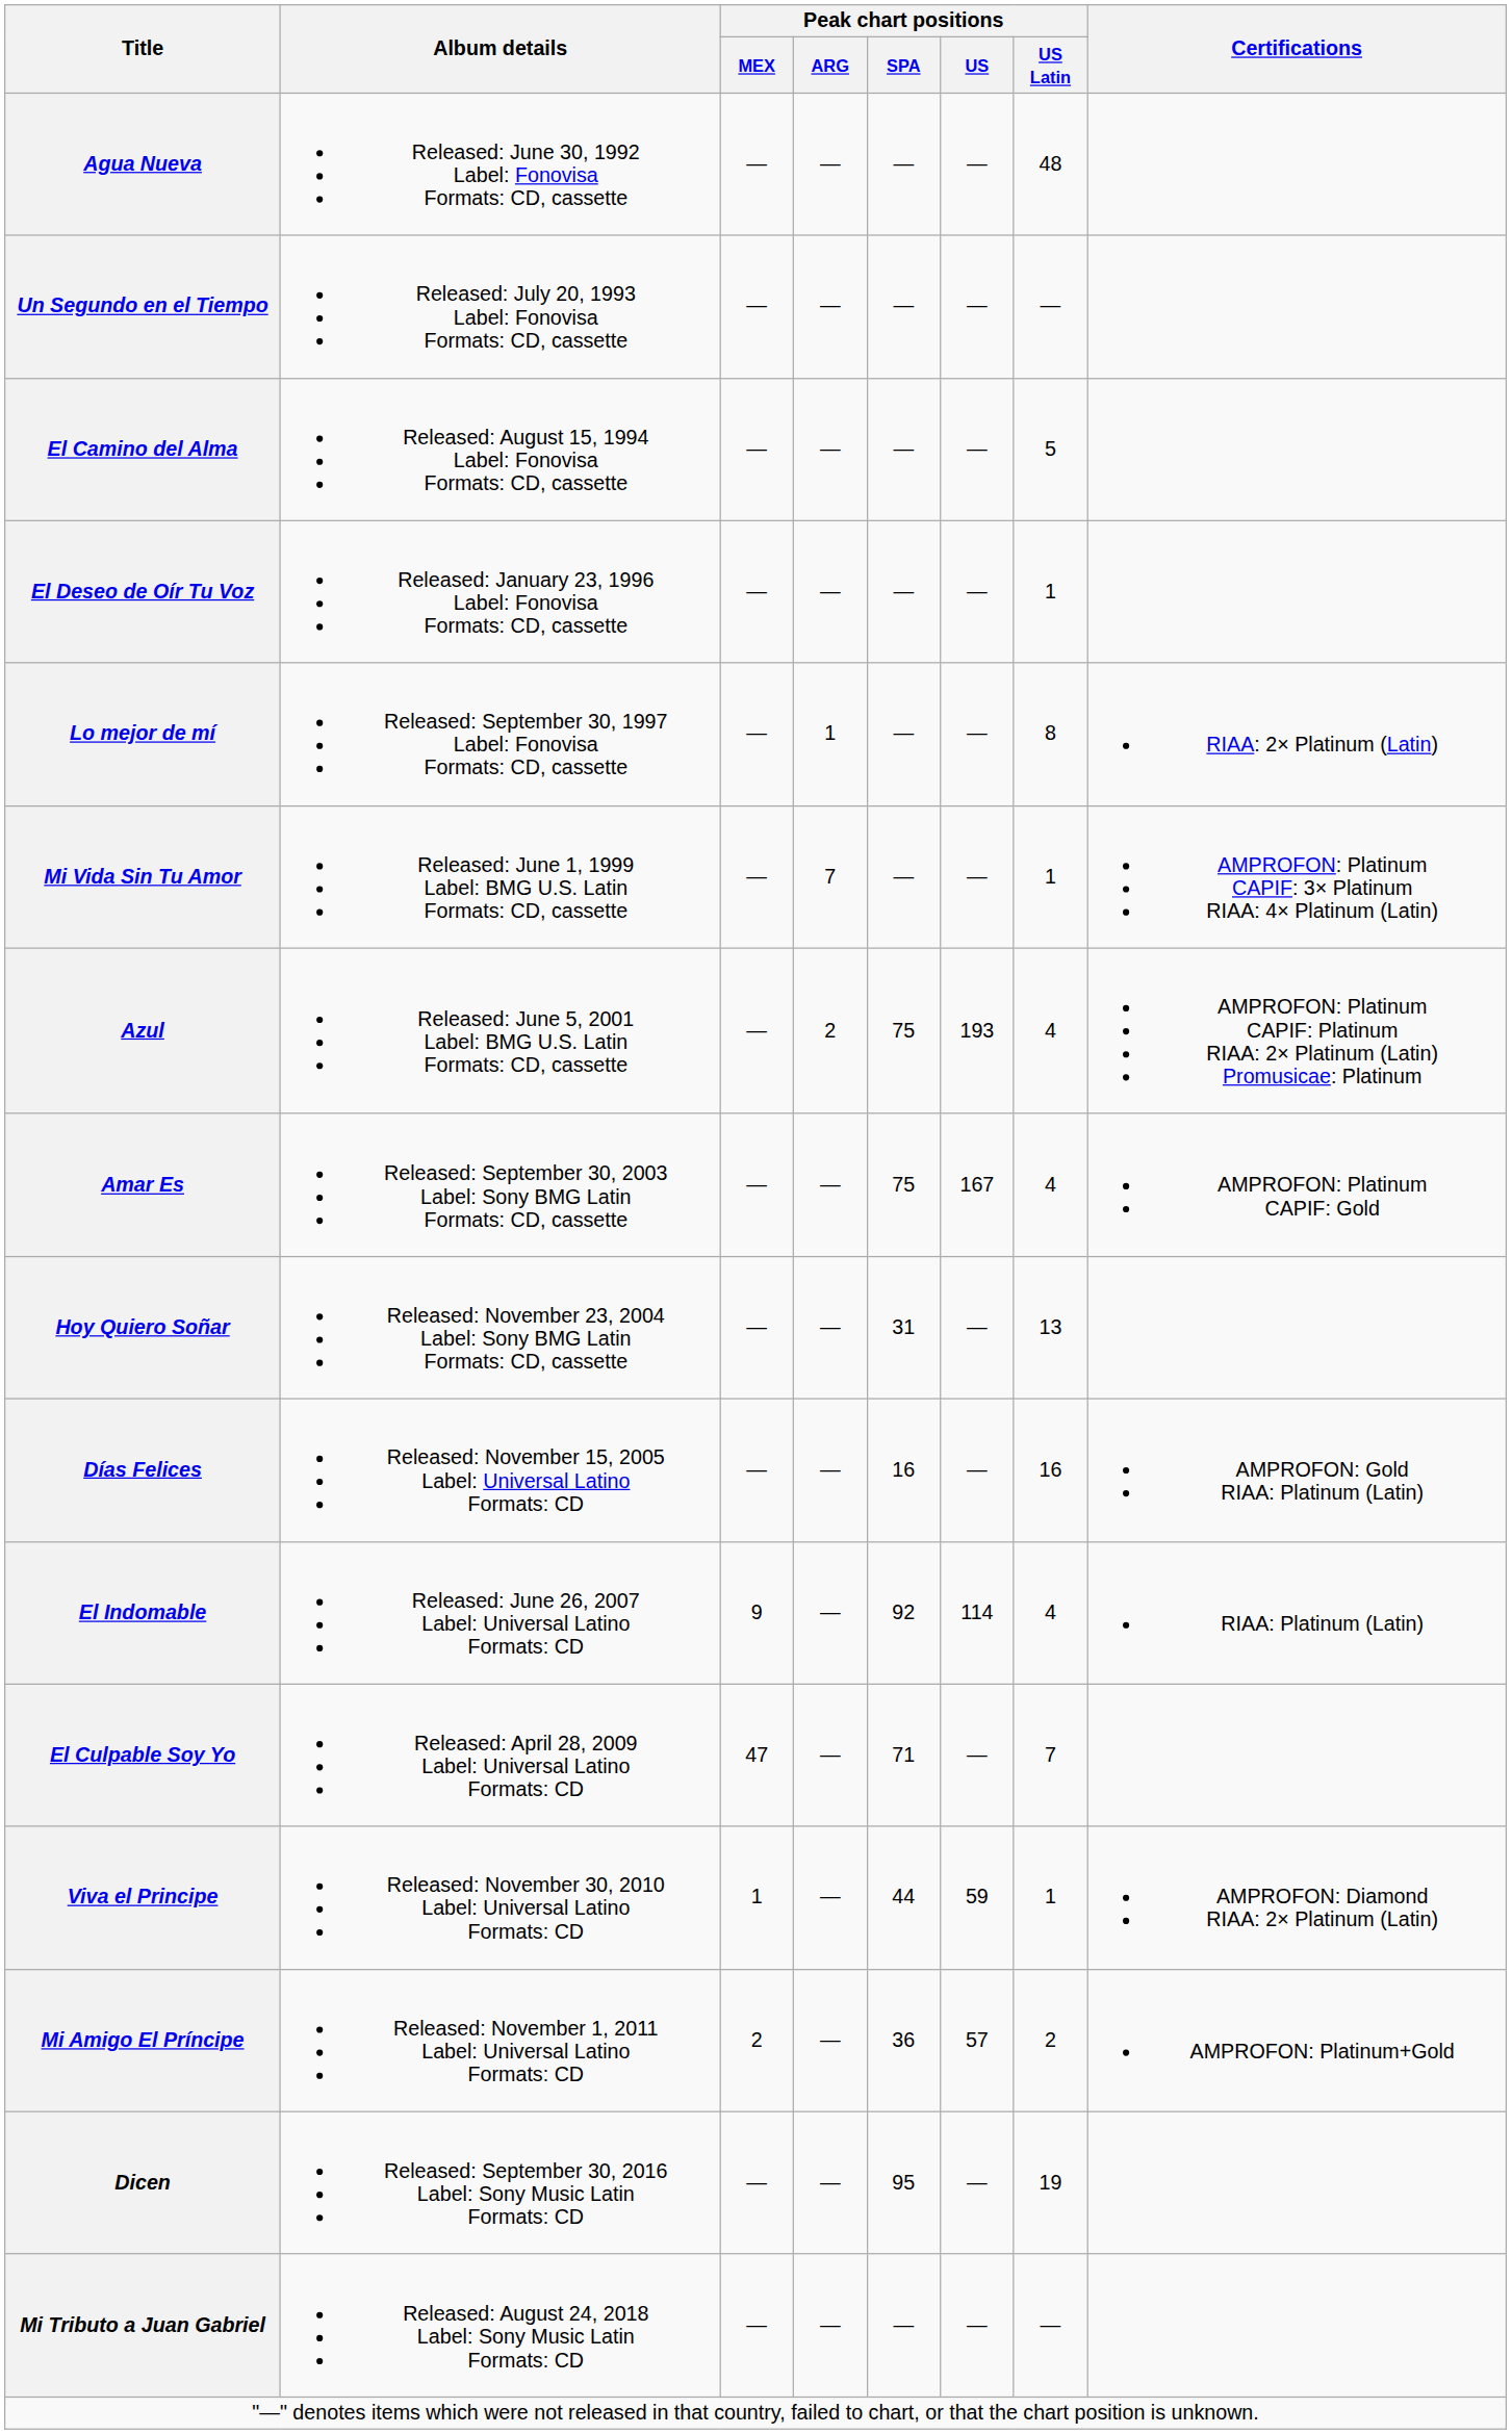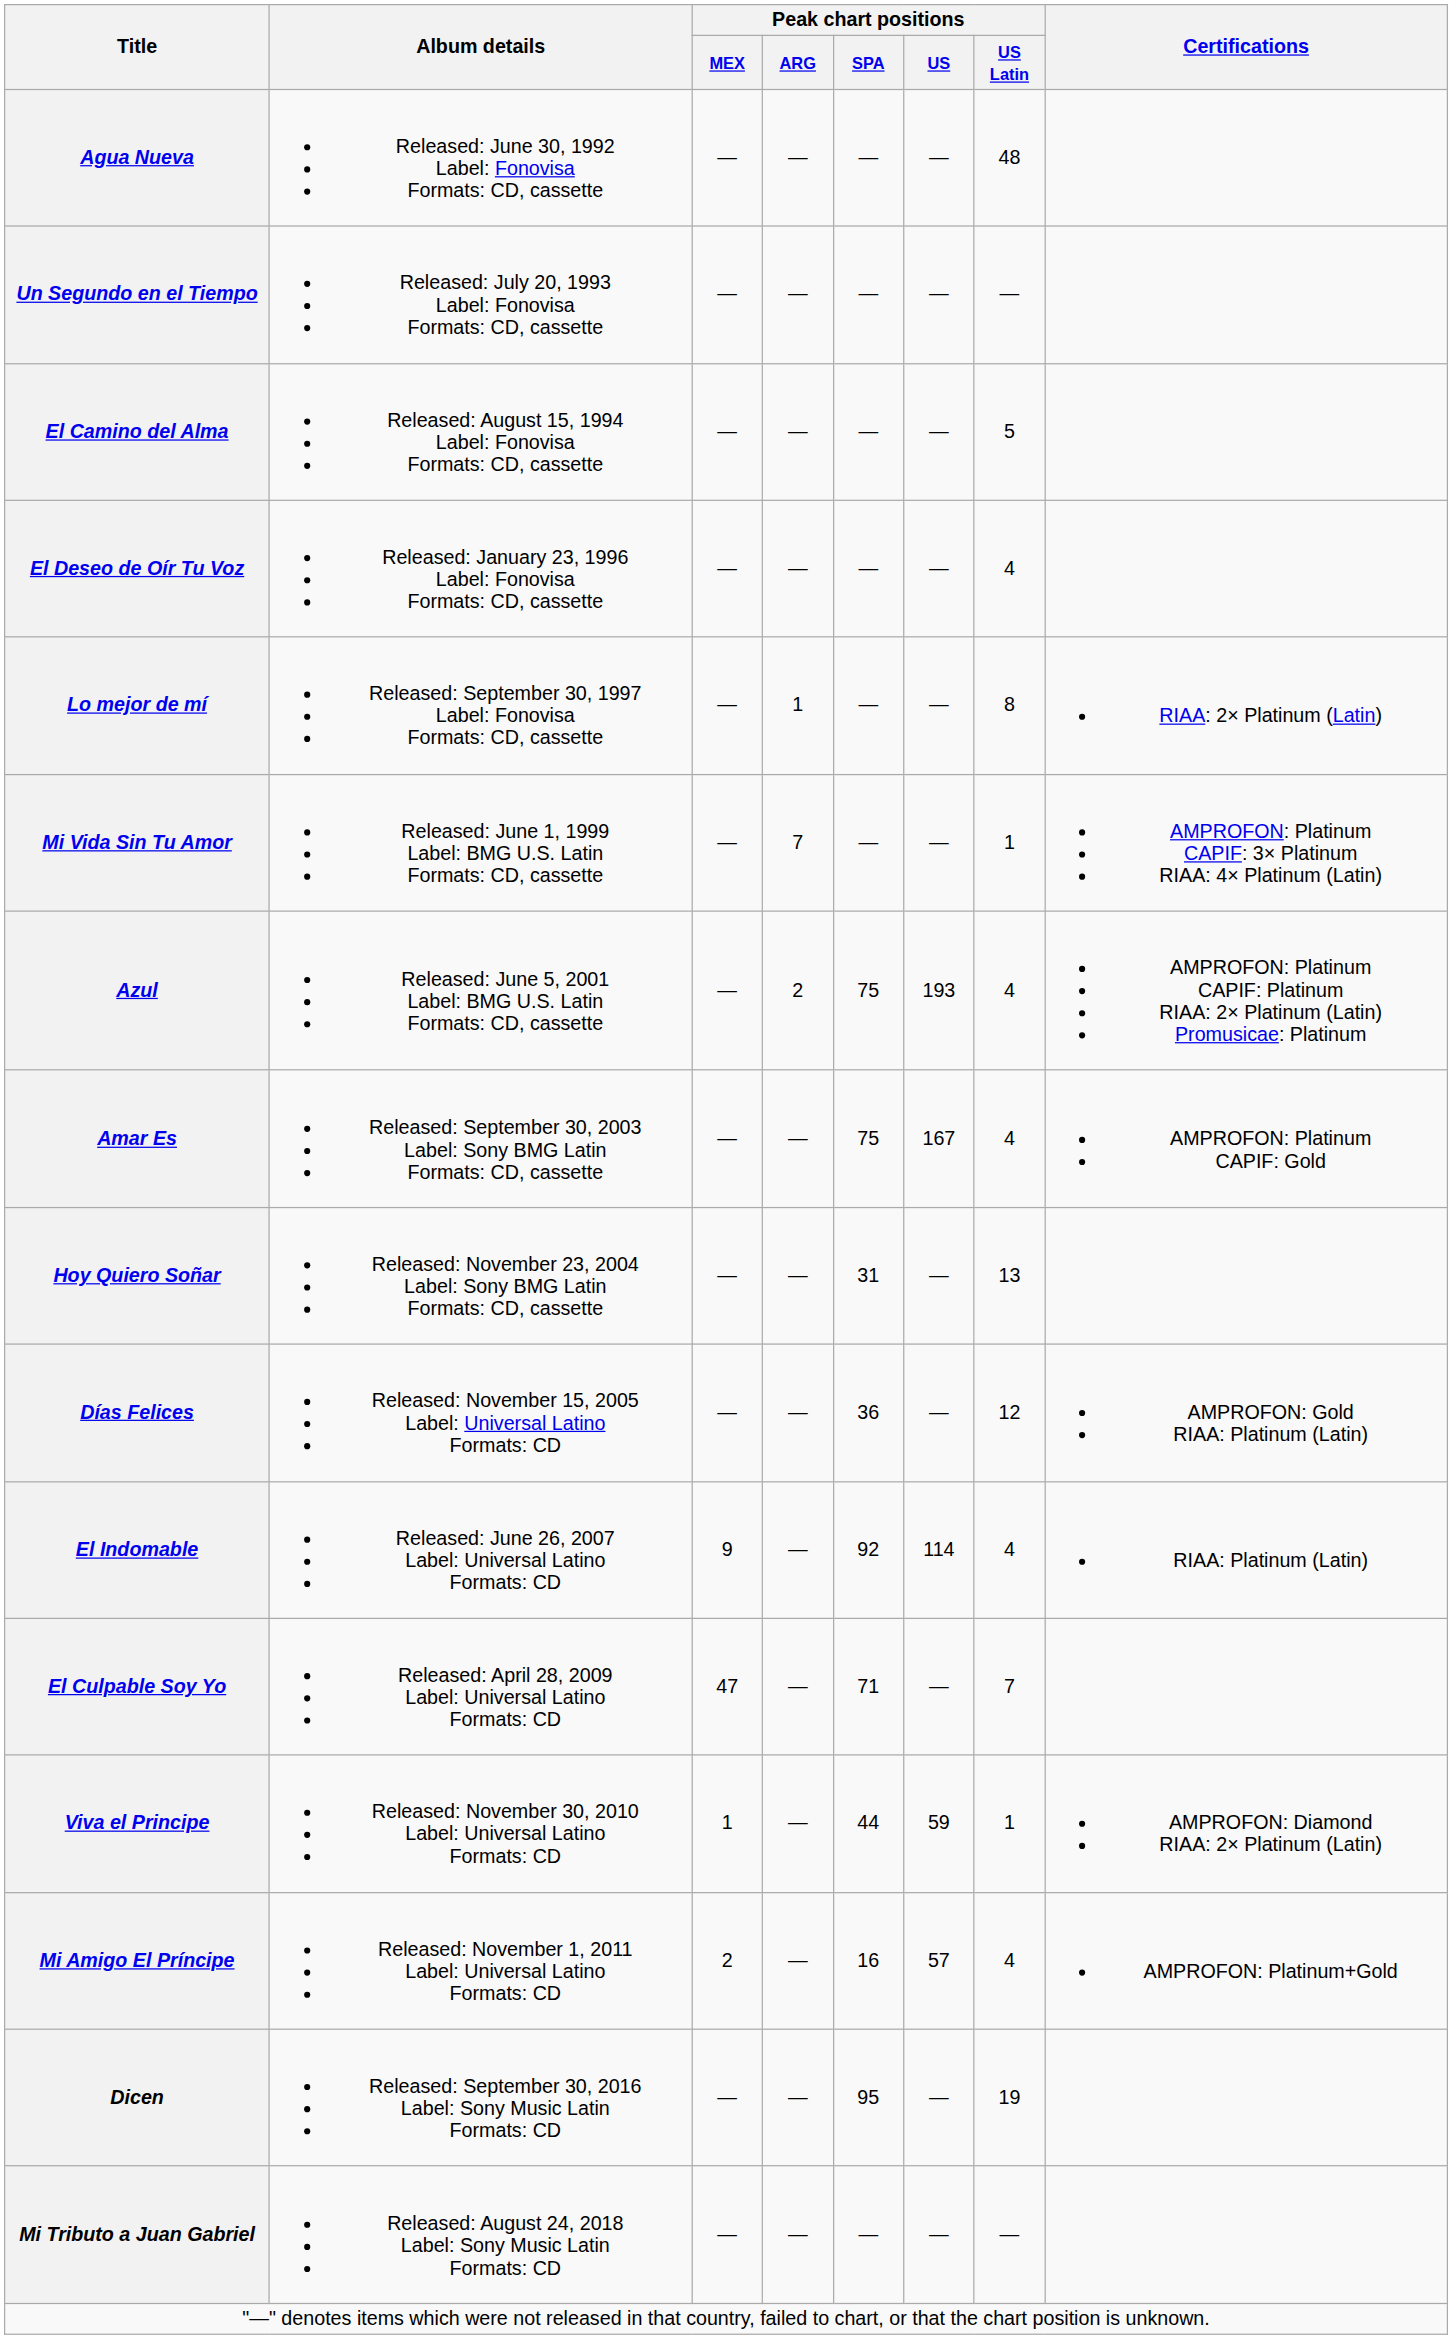El Deseo de Oír Tu Voz | Peak chart positions / US Latin: 1 -> 4
Días Felices | Peak chart positions / SPA: 16 -> 36
Días Felices | Peak chart positions / US Latin: 16 -> 12
Mi Amigo El Príncipe | Peak chart positions / SPA: 36 -> 16
Mi Amigo El Príncipe | Peak chart positions / US Latin: 2 -> 4
